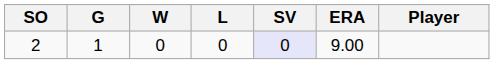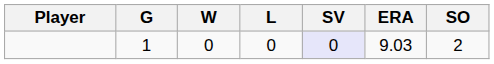columns swapped: Player <-> SO
row 2 | ERA: 9.00 -> 9.03
